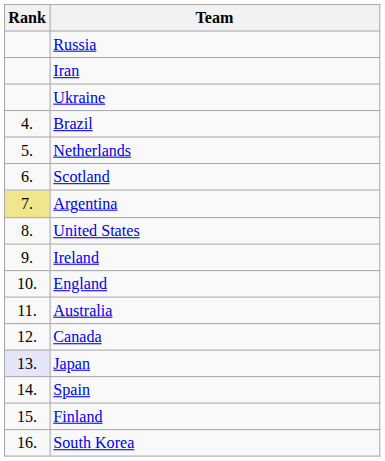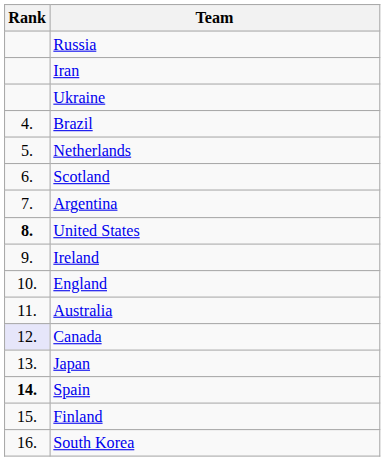Argentina | Rank: khaki background -> no background
United States | Rank: normal -> bold
Canada | Rank: no background -> lavender background
Japan | Rank: lavender background -> no background
Spain | Rank: normal -> bold
